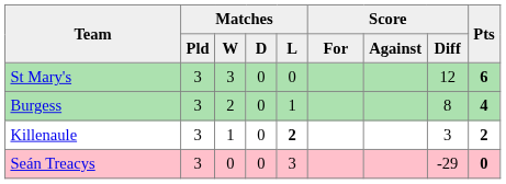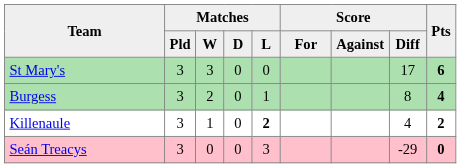St Mary's | Score / Diff: 12 -> 17
Killenaule | Score / Diff: 3 -> 4
